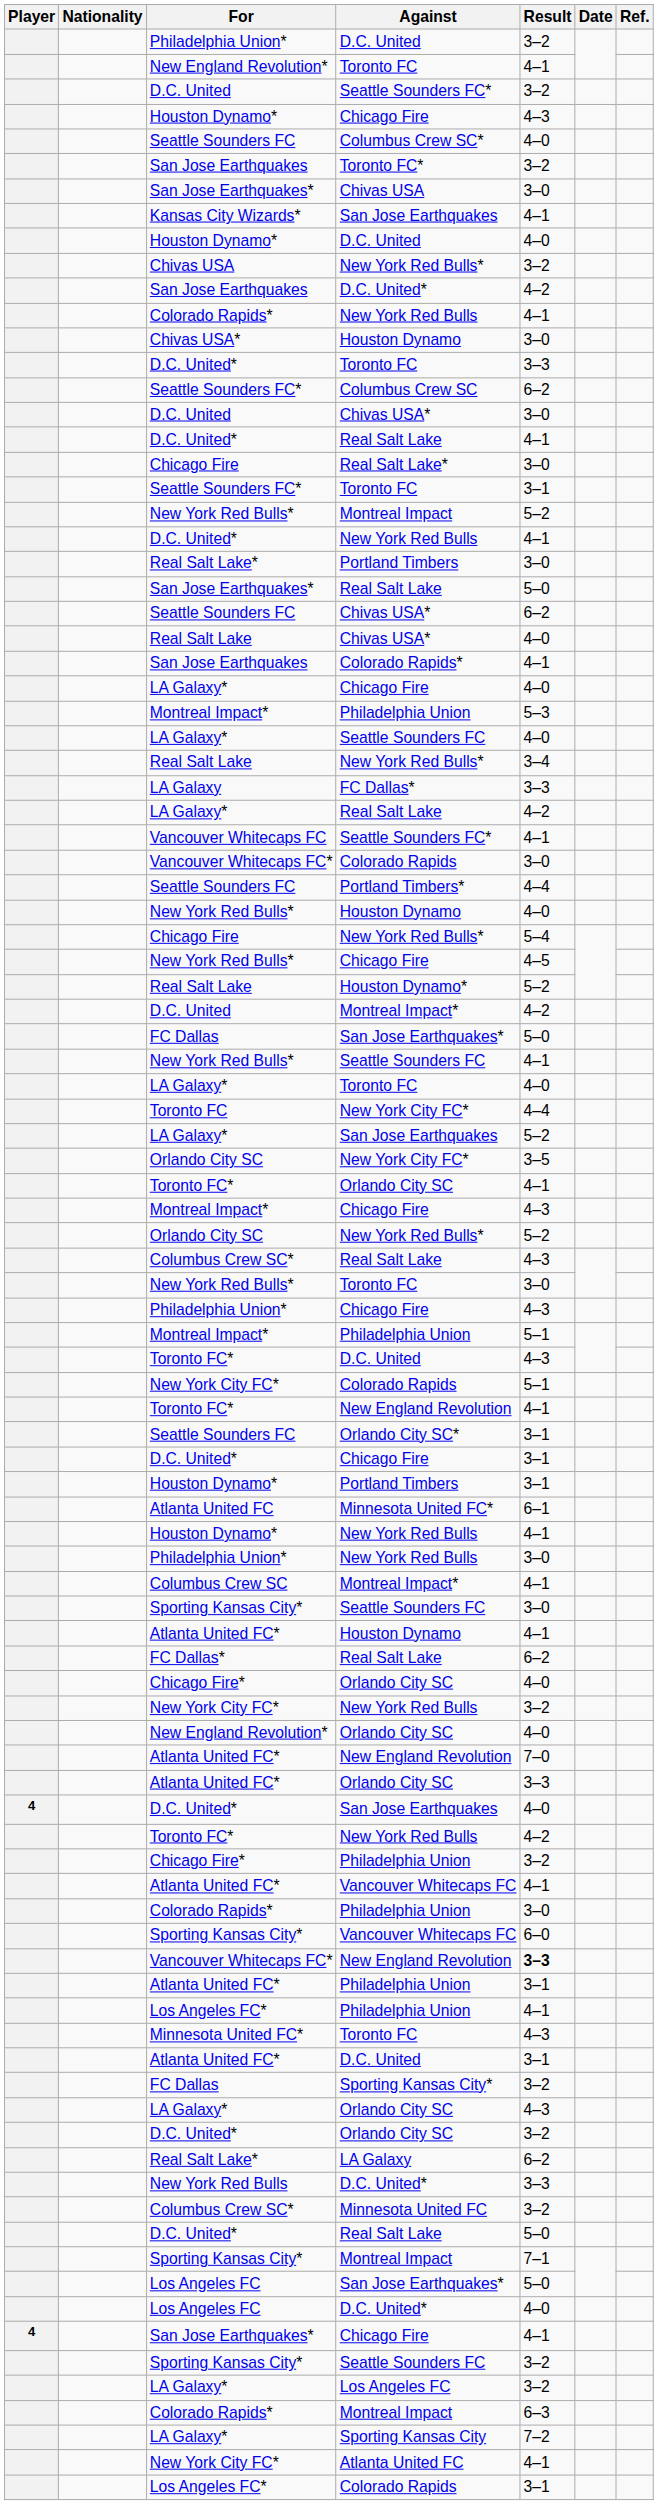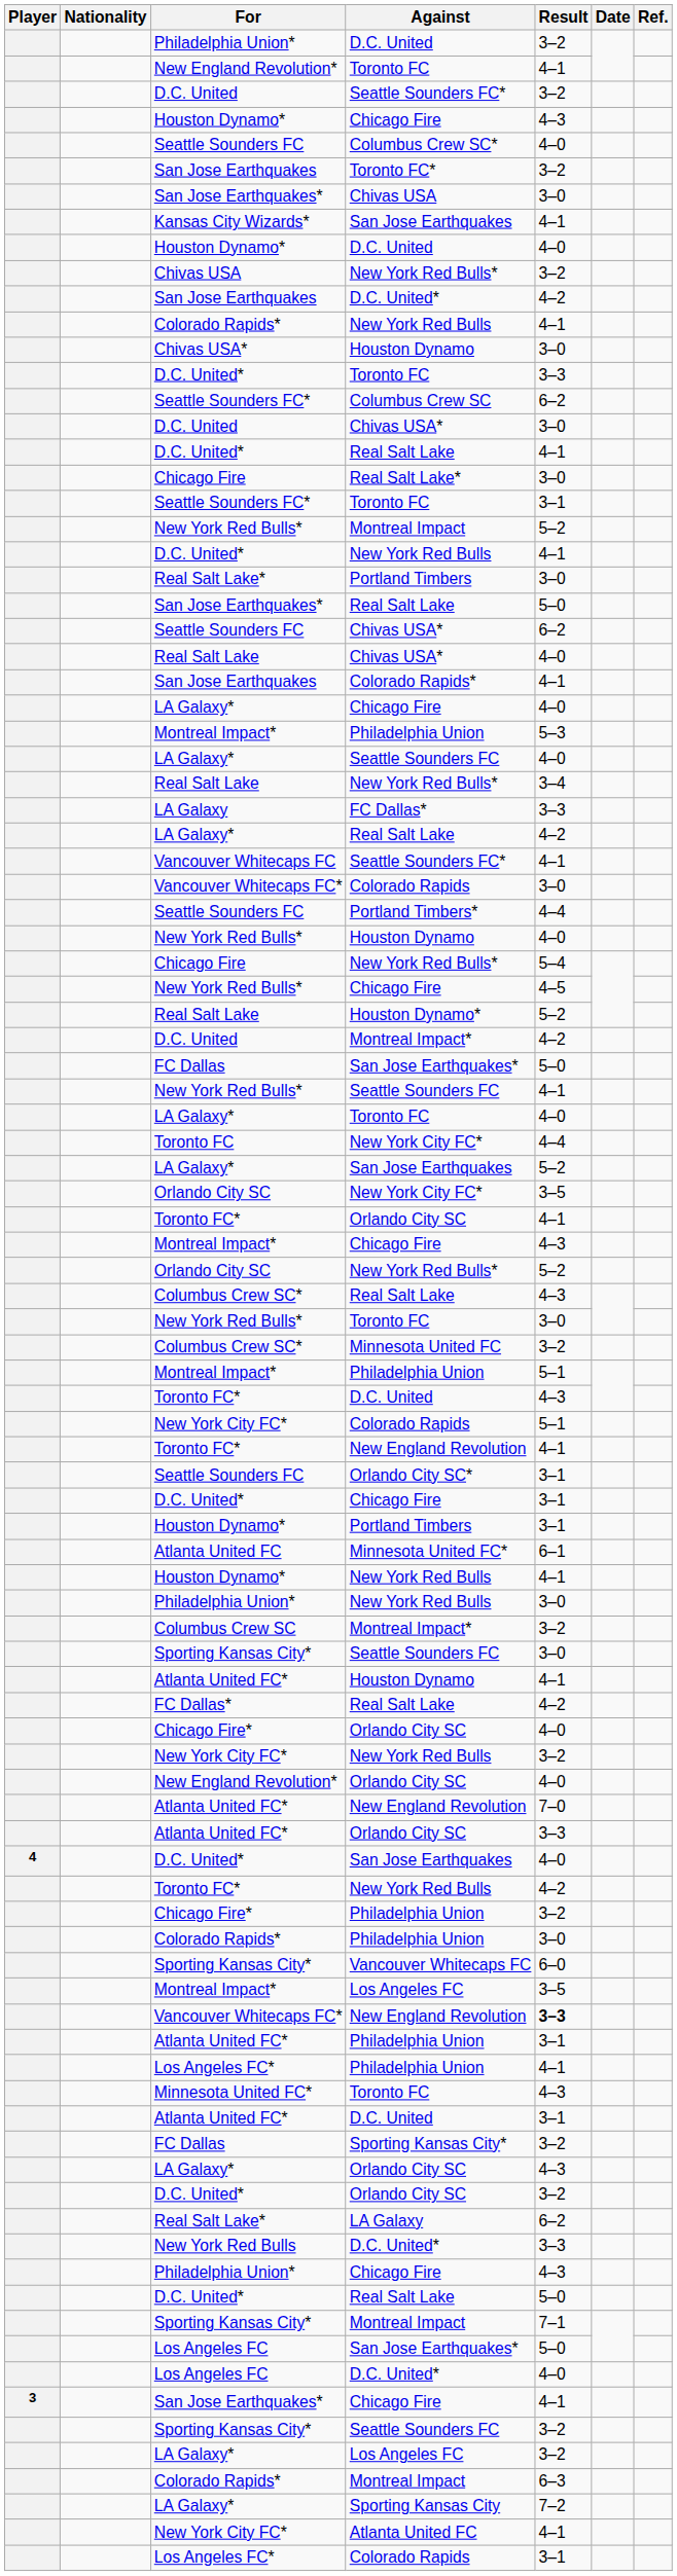rows swapped: Philadelphia Union* / Chicago Fire <-> Minnesota United FC
Columbus Crew SC / Montreal Impact* | Result: 4–1 -> 3–2
FC Dallas* / Real Salt Lake | Result: 6–2 -> 4–2
- row: Atlanta United FC* | Vancouver Whitecaps FC | 4–1
+ row: Montreal Impact* | Los Angeles FC | 3–5
San Jose Earthquakes* / Chicago Fire | Player: 4 -> 3
